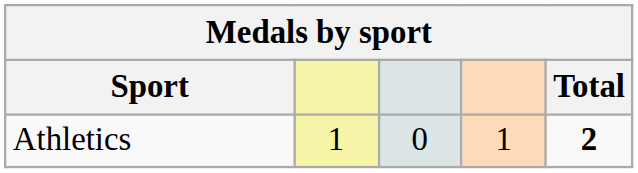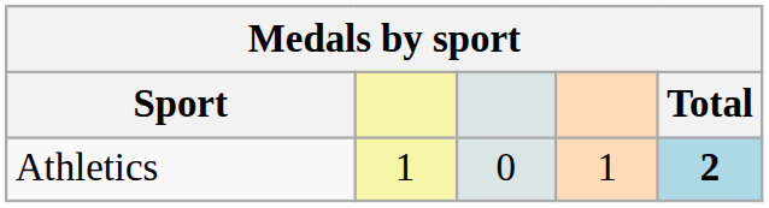Athletics | Total: no background -> lightblue background
